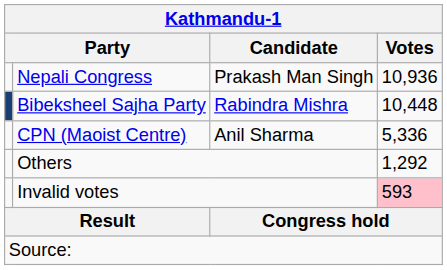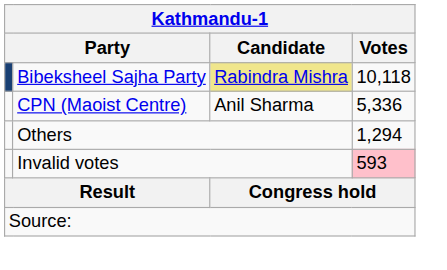- row: Nepali Congress | Prakash Man Singh | 10,936
Bibeksheel Sajha Party | Candidate: no background -> khaki background
Bibeksheel Sajha Party | Votes: 10,448 -> 10,118
Others | Votes: 1,292 -> 1,294
